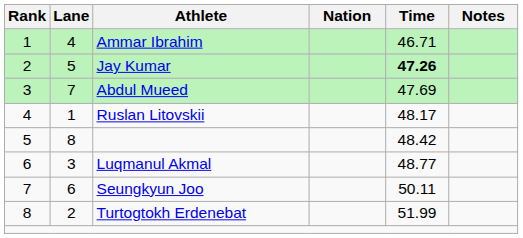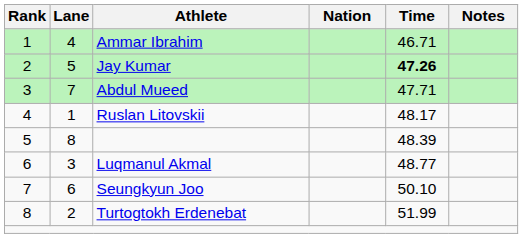row 4 | Time: 47.69 -> 47.71
row 6 | Time: 48.42 -> 48.39
row 8 | Time: 50.11 -> 50.10
